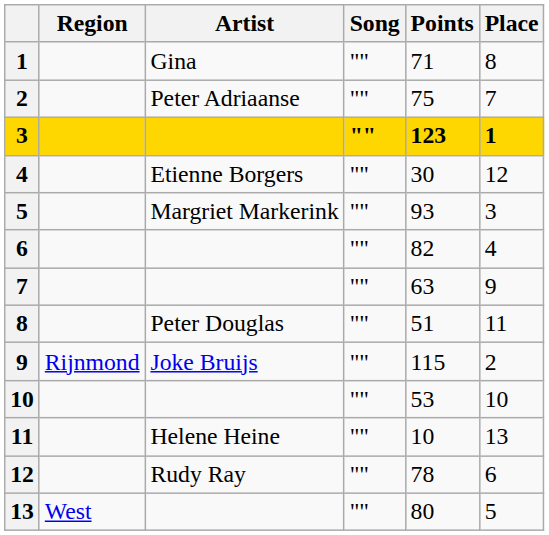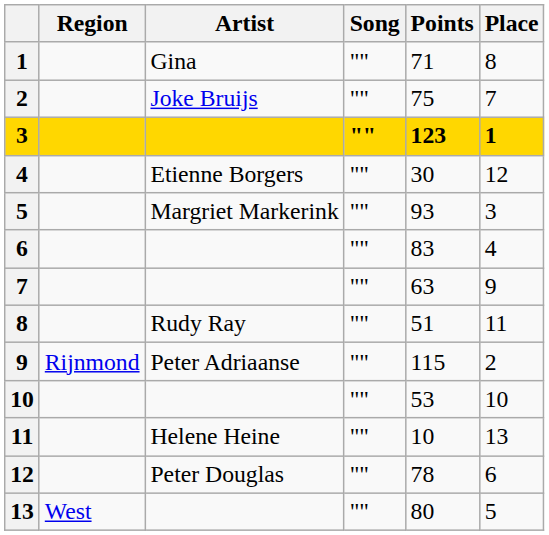row 3 | Artist: Peter Adriaanse -> Joke Bruijs
row 7 | Points: 82 -> 83
row 9 | Artist: Peter Douglas -> Rudy Ray
row 10 | Artist: Joke Bruijs -> Peter Adriaanse
row 13 | Artist: Rudy Ray -> Peter Douglas
